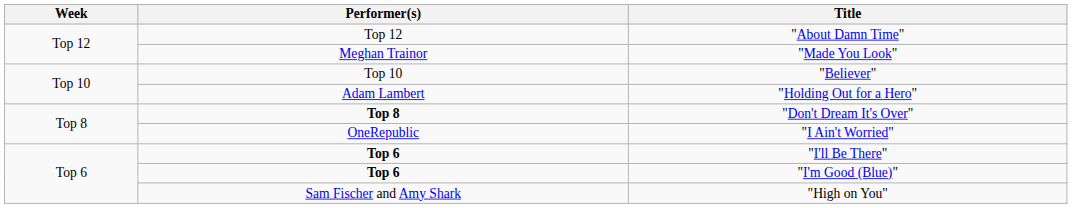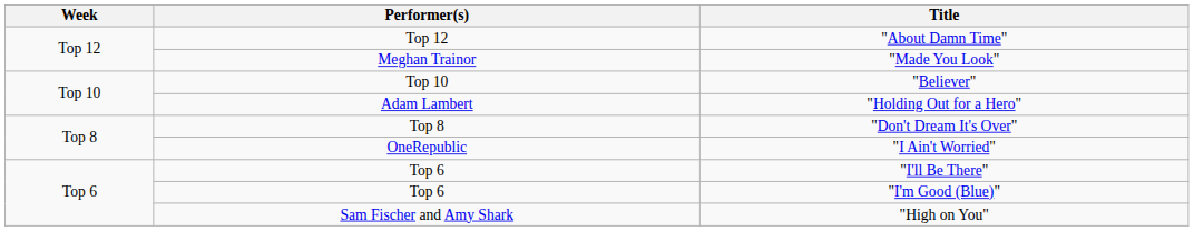"Don't Dream It's Over" | Performer(s): bold -> normal
"I'll Be There" | Performer(s): bold -> normal
"I'm Good (Blue)" | Performer(s): bold -> normal
